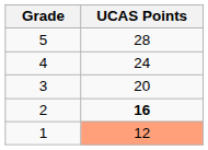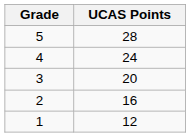2 | UCAS Points: bold -> normal
1 | UCAS Points: lightsalmon background -> no background
